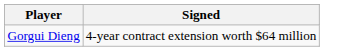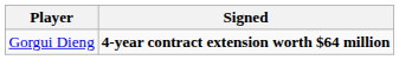Gorgui Dieng | Signed: normal -> bold
